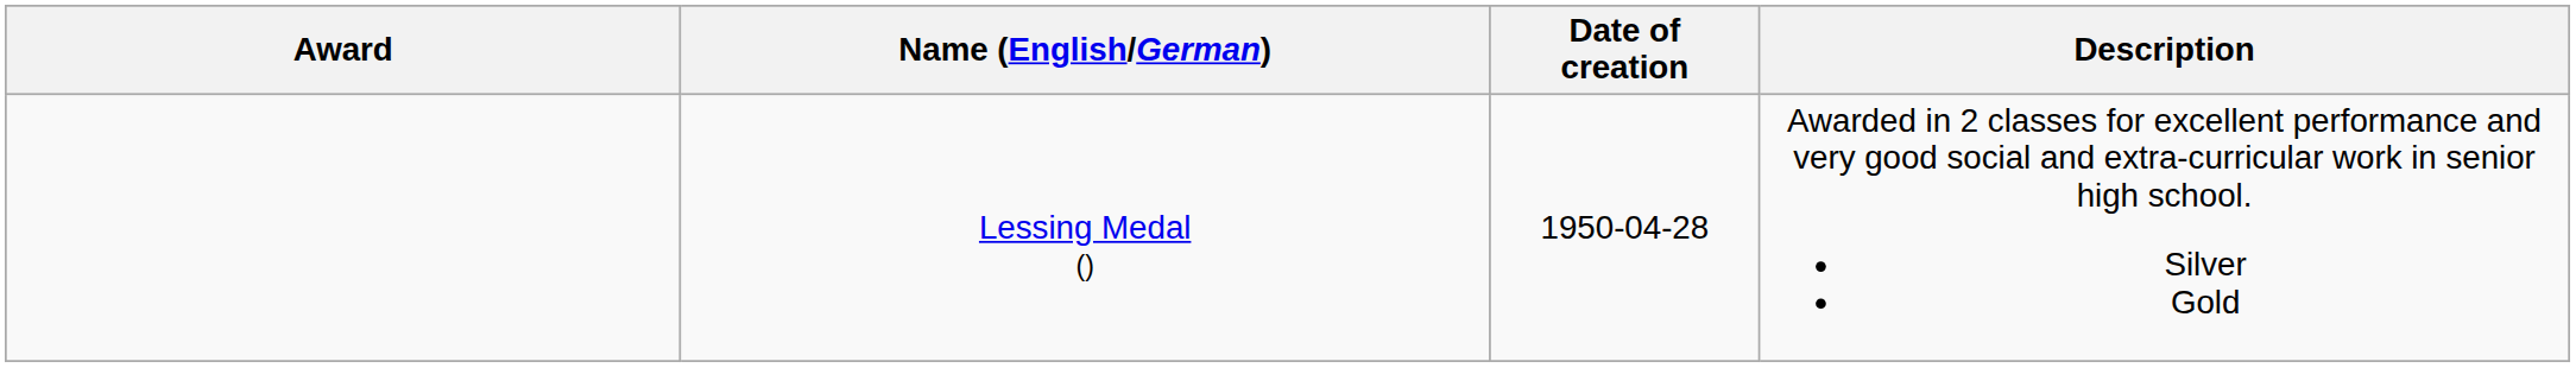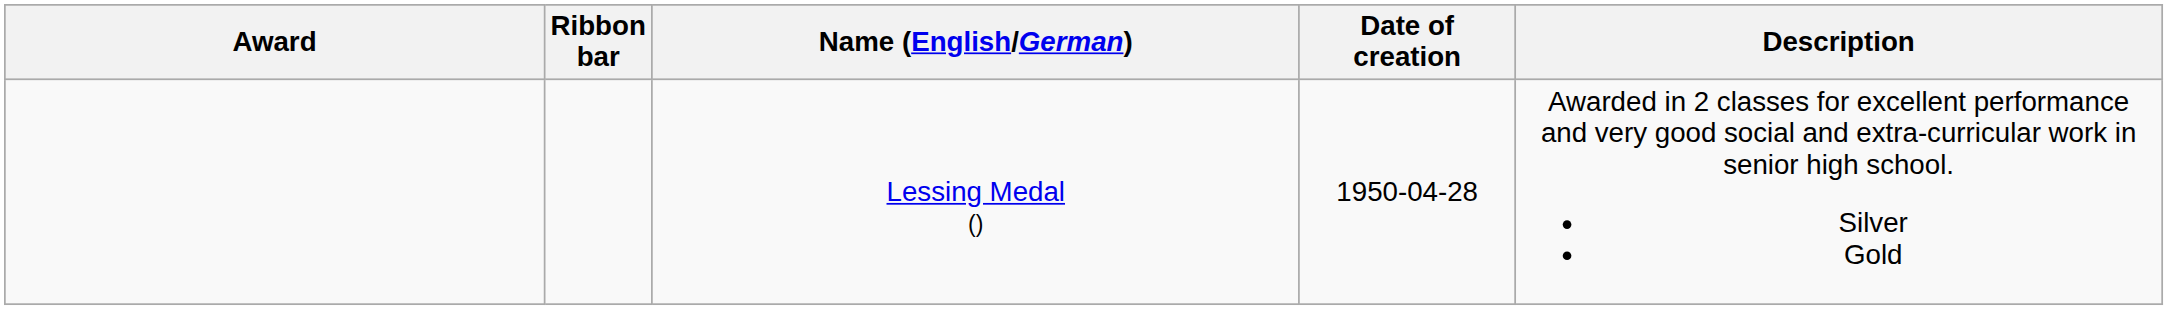+ column: Ribbon bar
